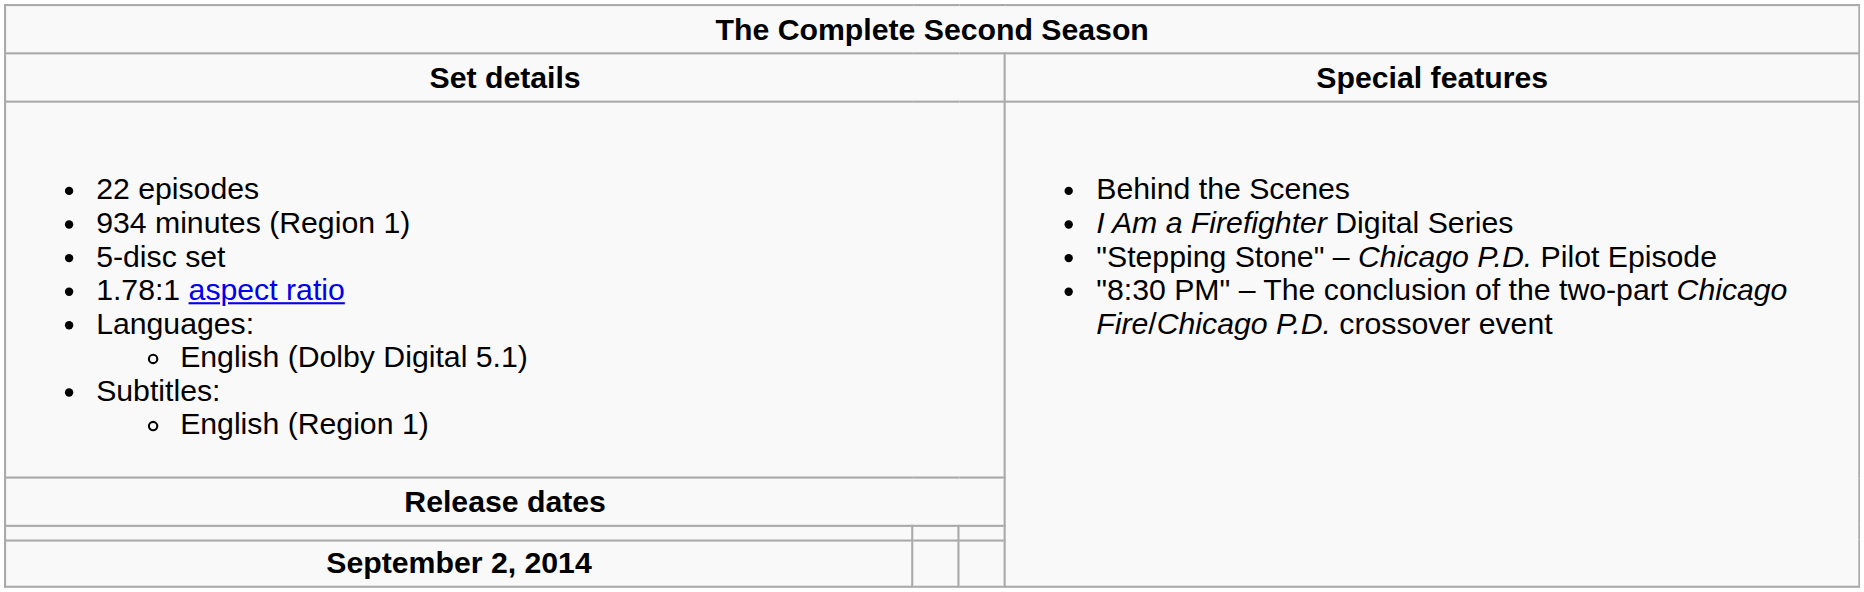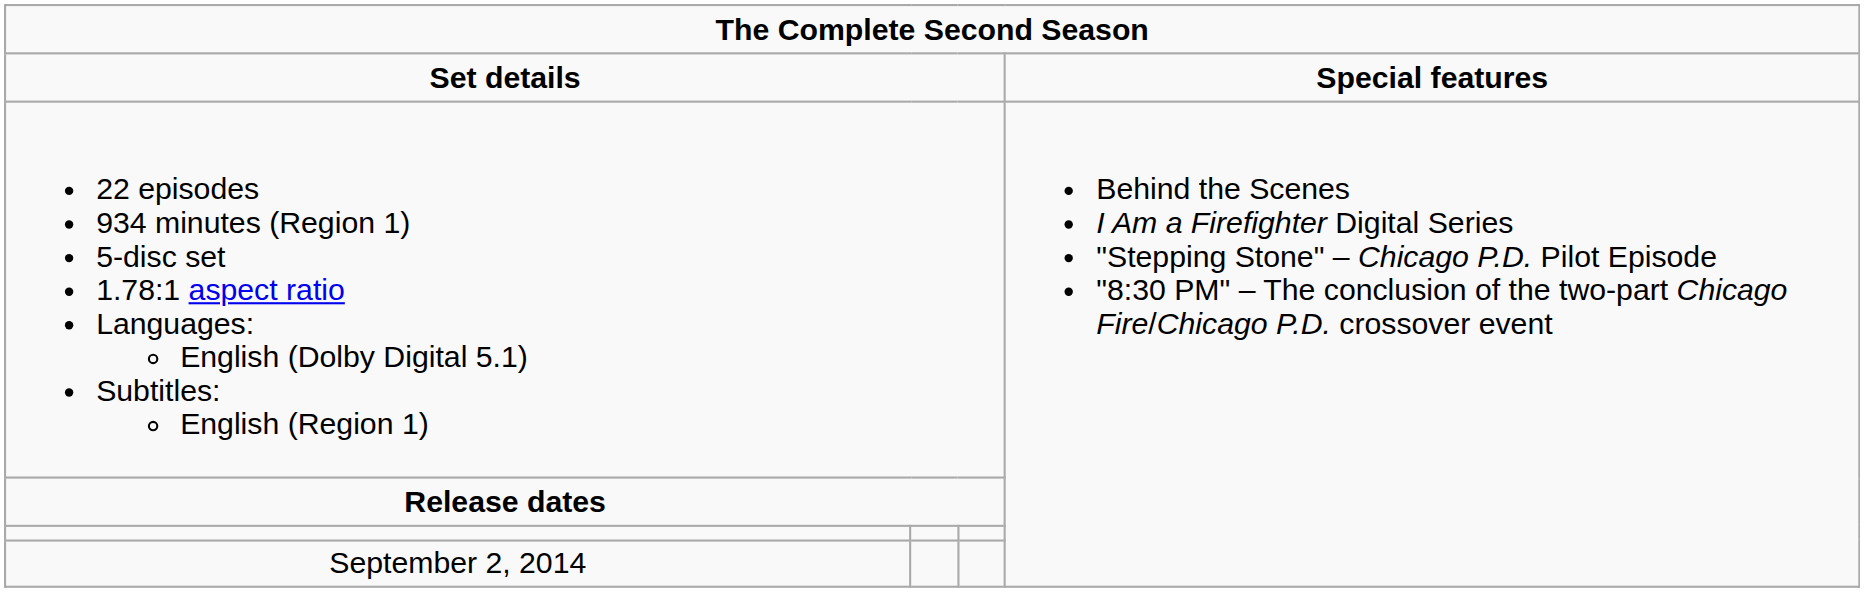September 2, 2014 | column 1: bold -> normal
